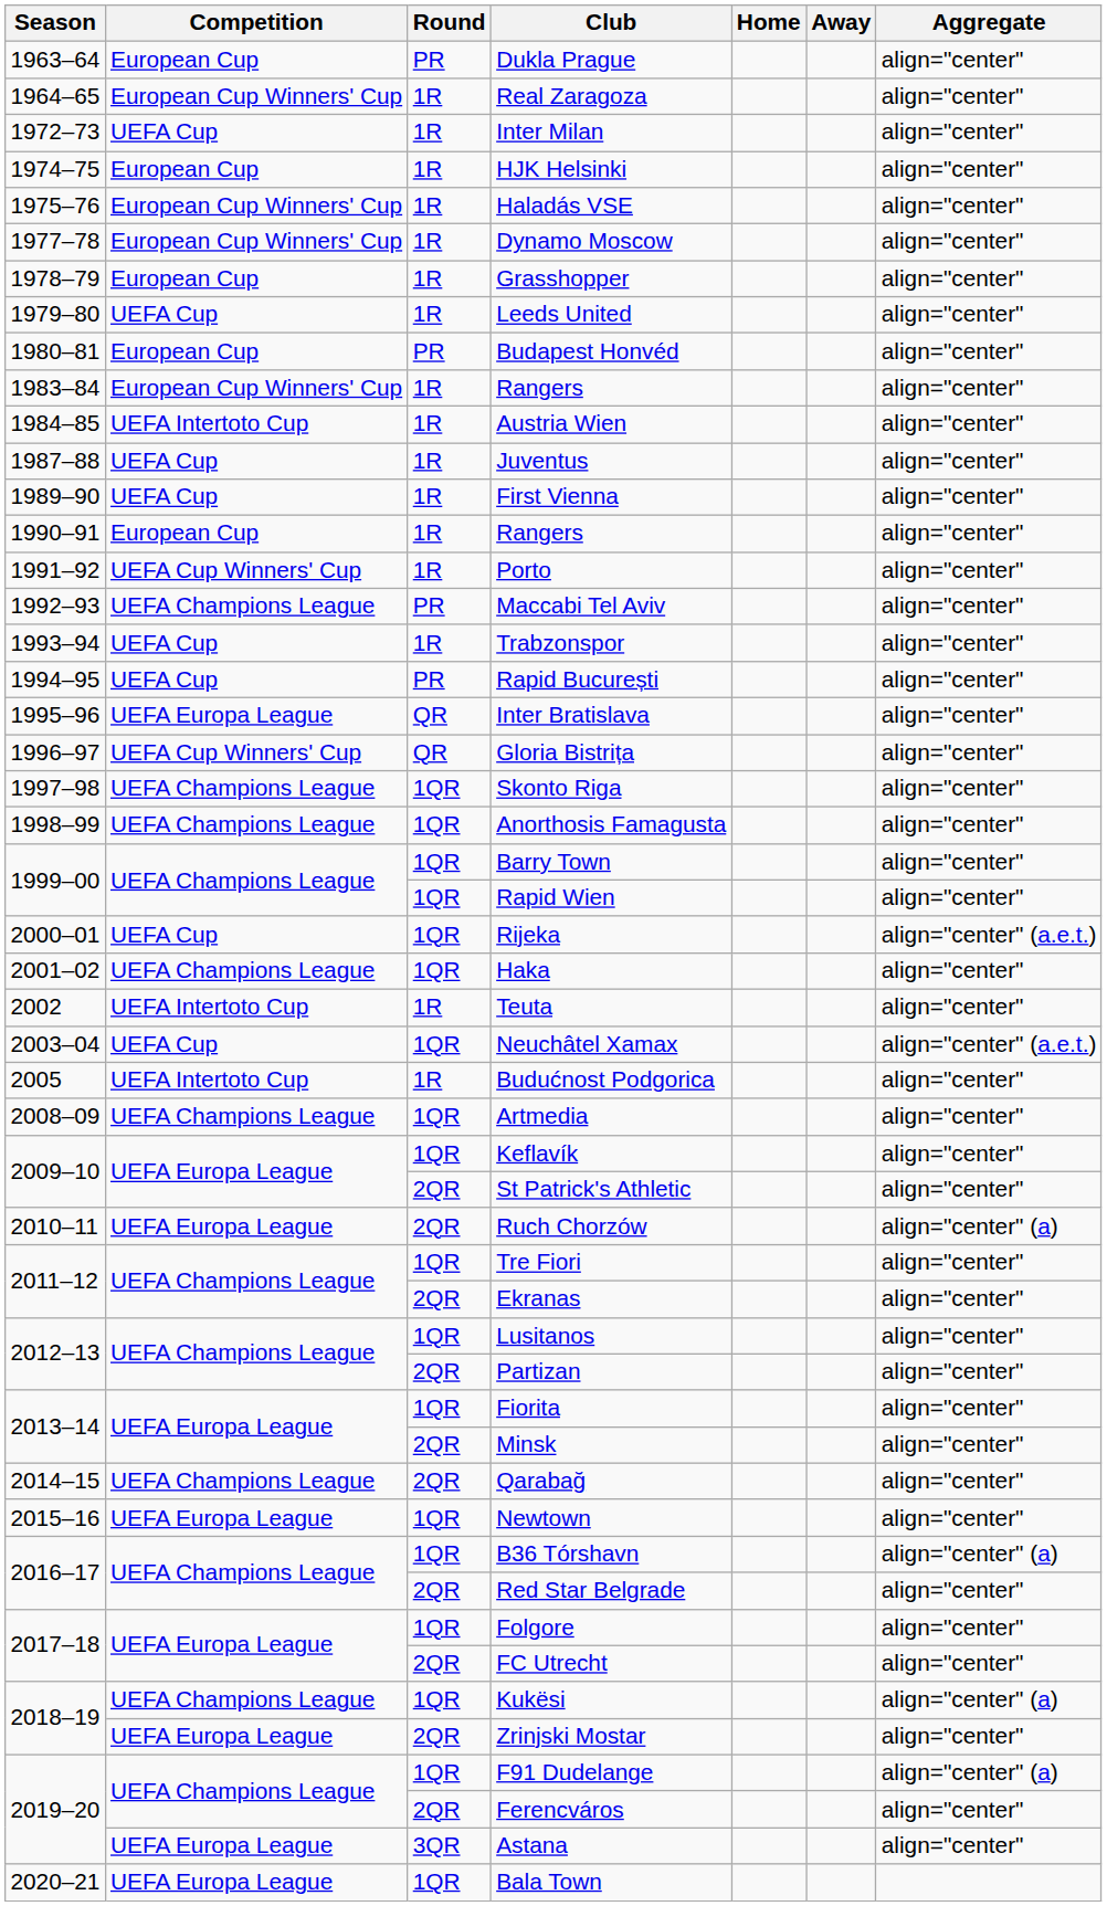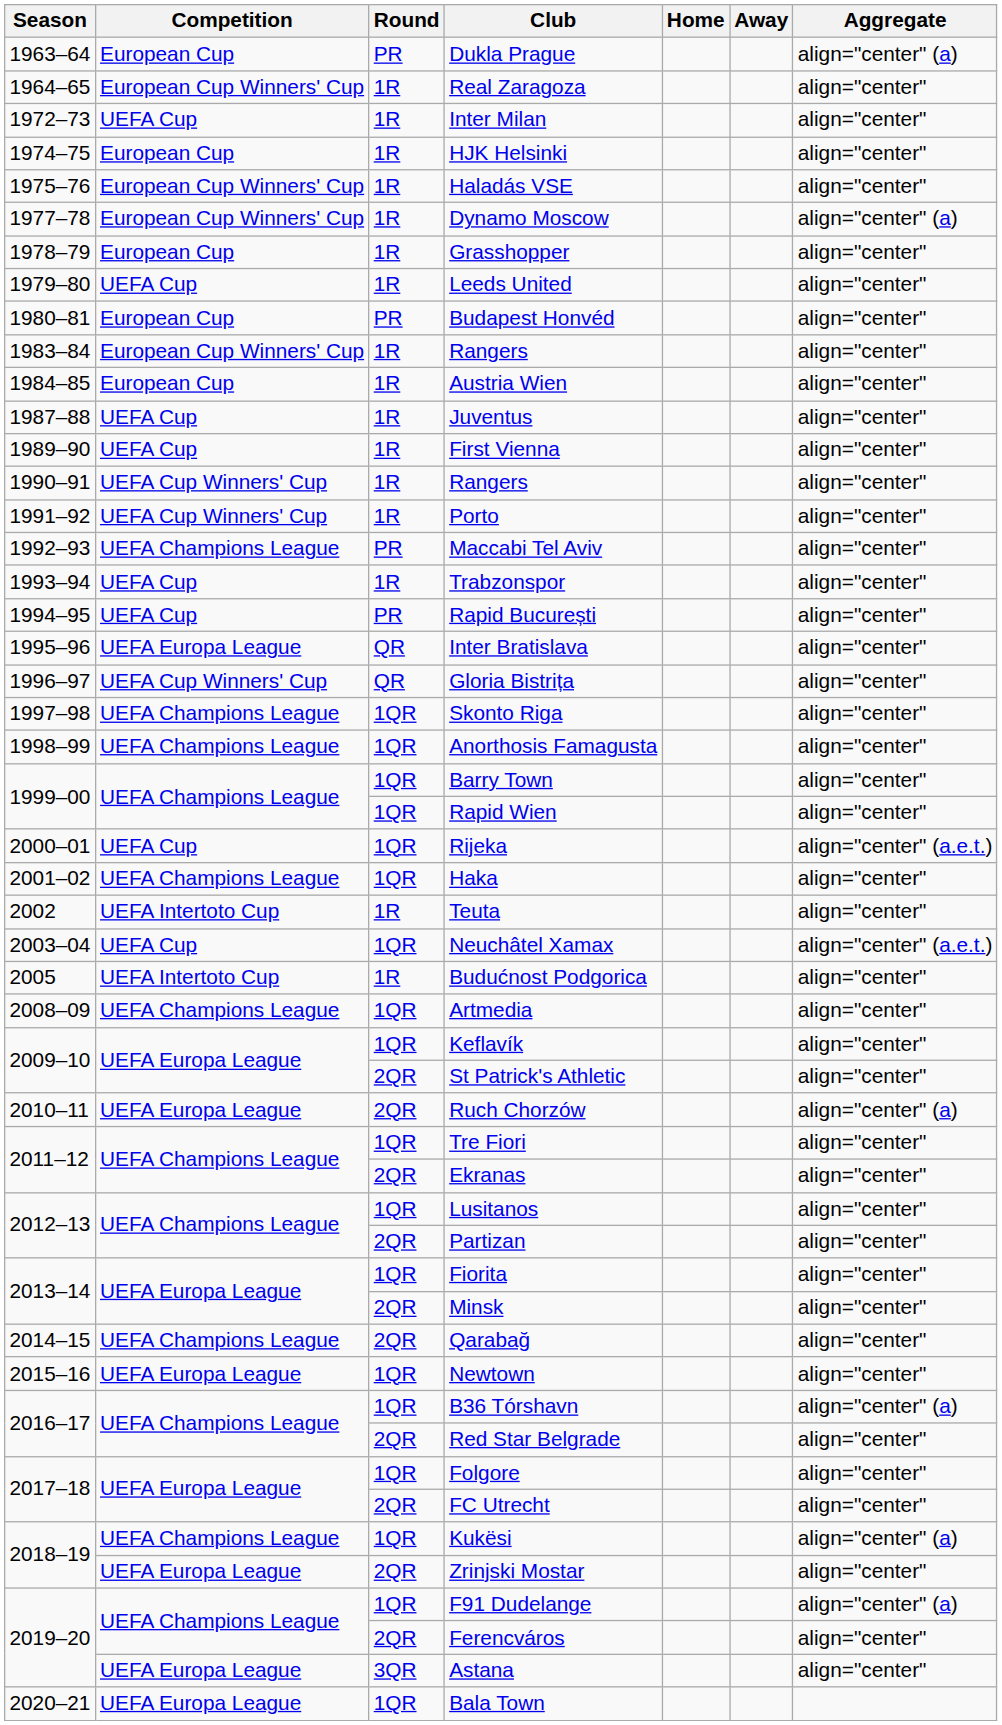Dukla Prague | Aggregate: align="center" -> align="center" (a)
Dynamo Moscow | Aggregate: align="center" -> align="center" (a)
Austria Wien | Competition: UEFA Intertoto Cup -> European Cup
1990–91 / Rangers | Competition: European Cup -> UEFA Cup Winners' Cup
